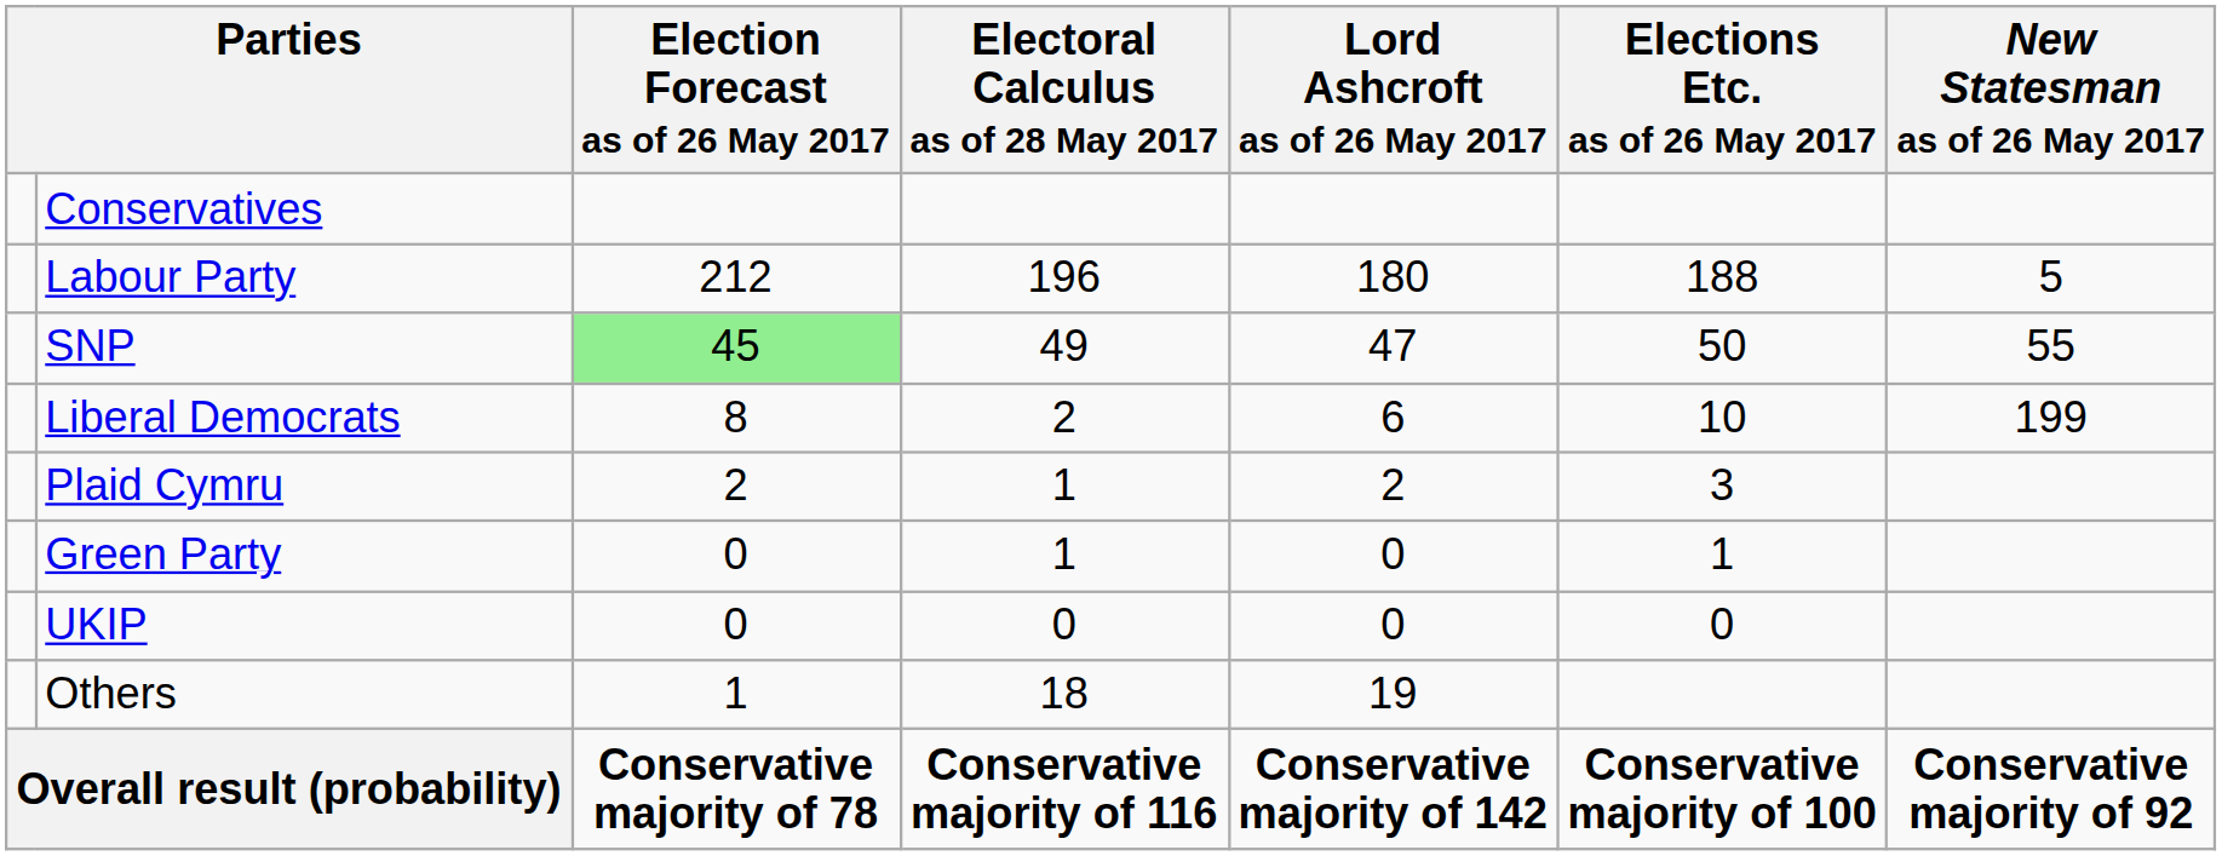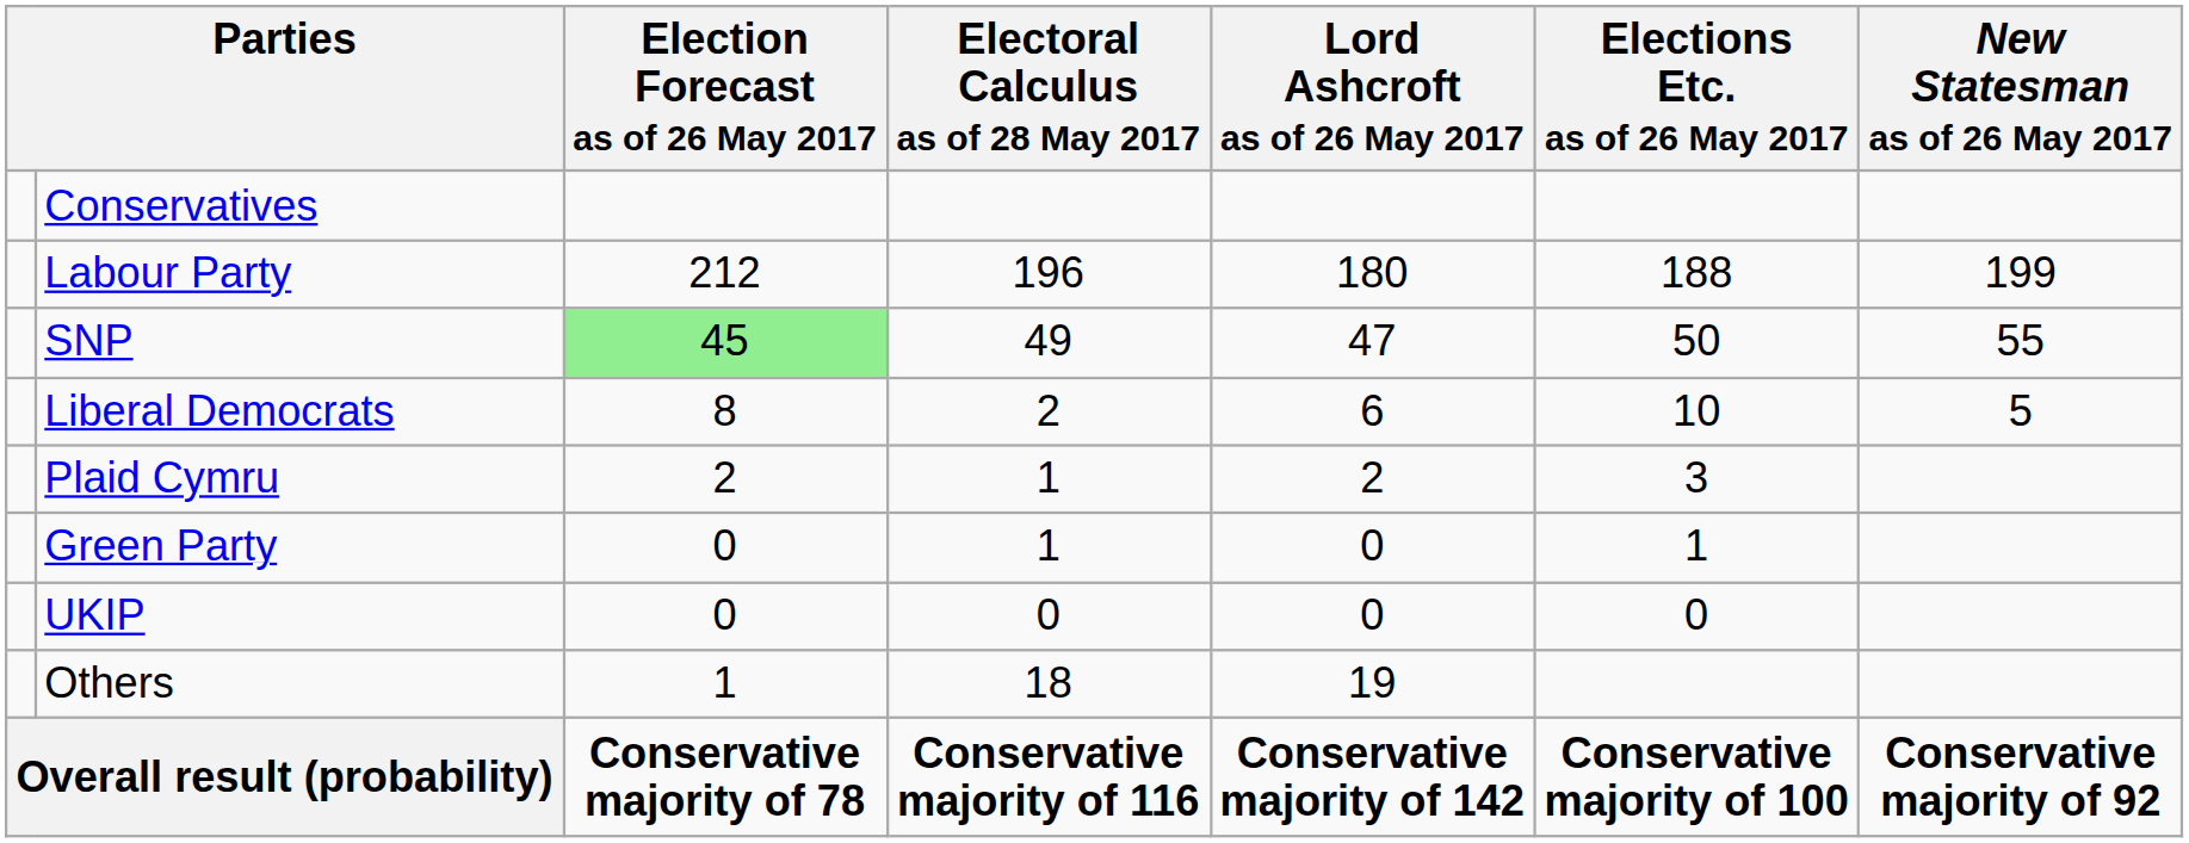Labour Party | New Statesman as of 26 May 2017: 5 -> 199
Liberal Democrats | New Statesman as of 26 May 2017: 199 -> 5
